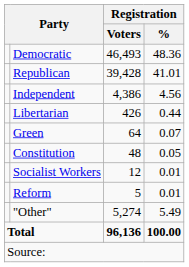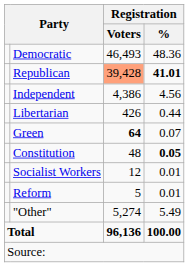Republican | Registration / Voters: no background -> lightsalmon background
Republican | Registration / %: normal -> bold
Green | Registration / Voters: normal -> bold
Constitution | Registration / %: normal -> bold
